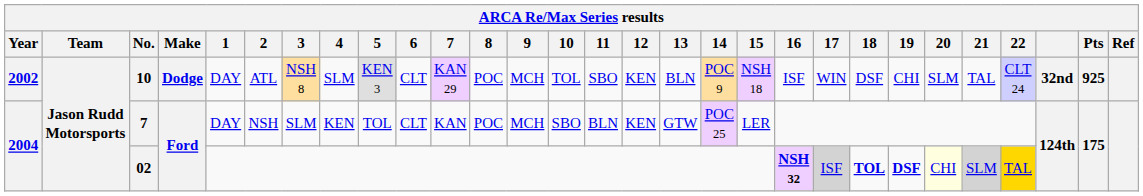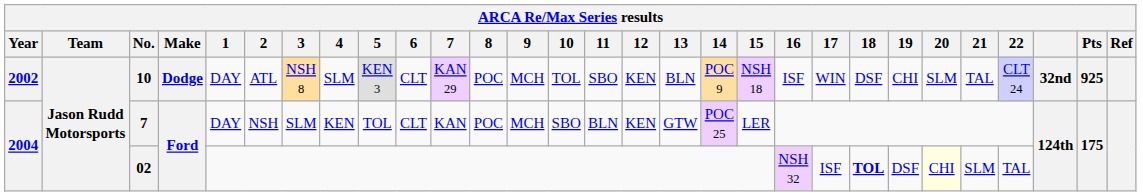02 | 16: bold -> normal
02 | 17: lightgrey background -> no background
02 | 19: bold -> normal
02 | 21: lightgrey background -> no background
02 | 22: gold background -> no background
